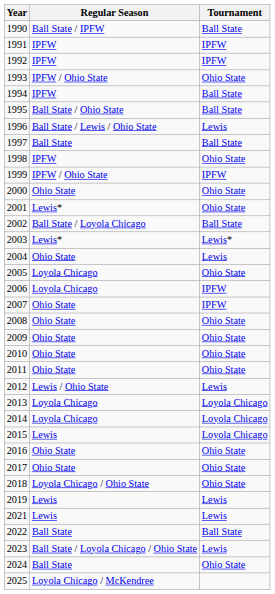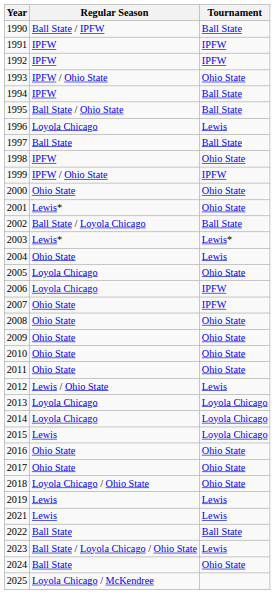1996 | Regular Season: Ball State / Lewis / Ohio State -> Loyola Chicago
